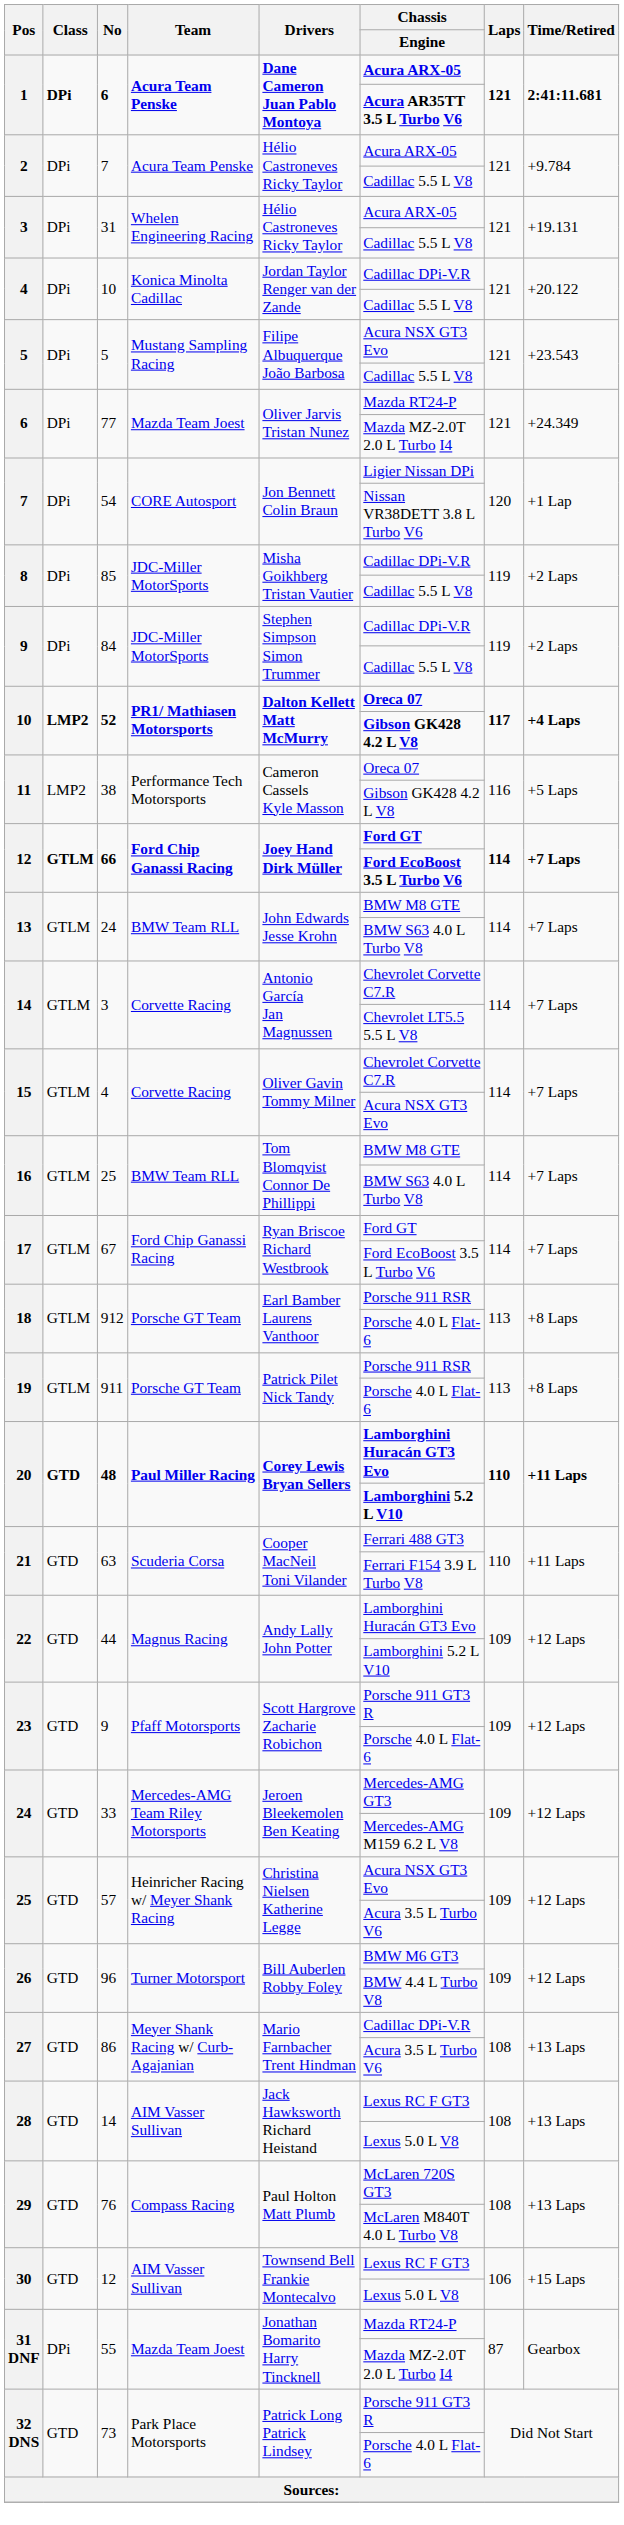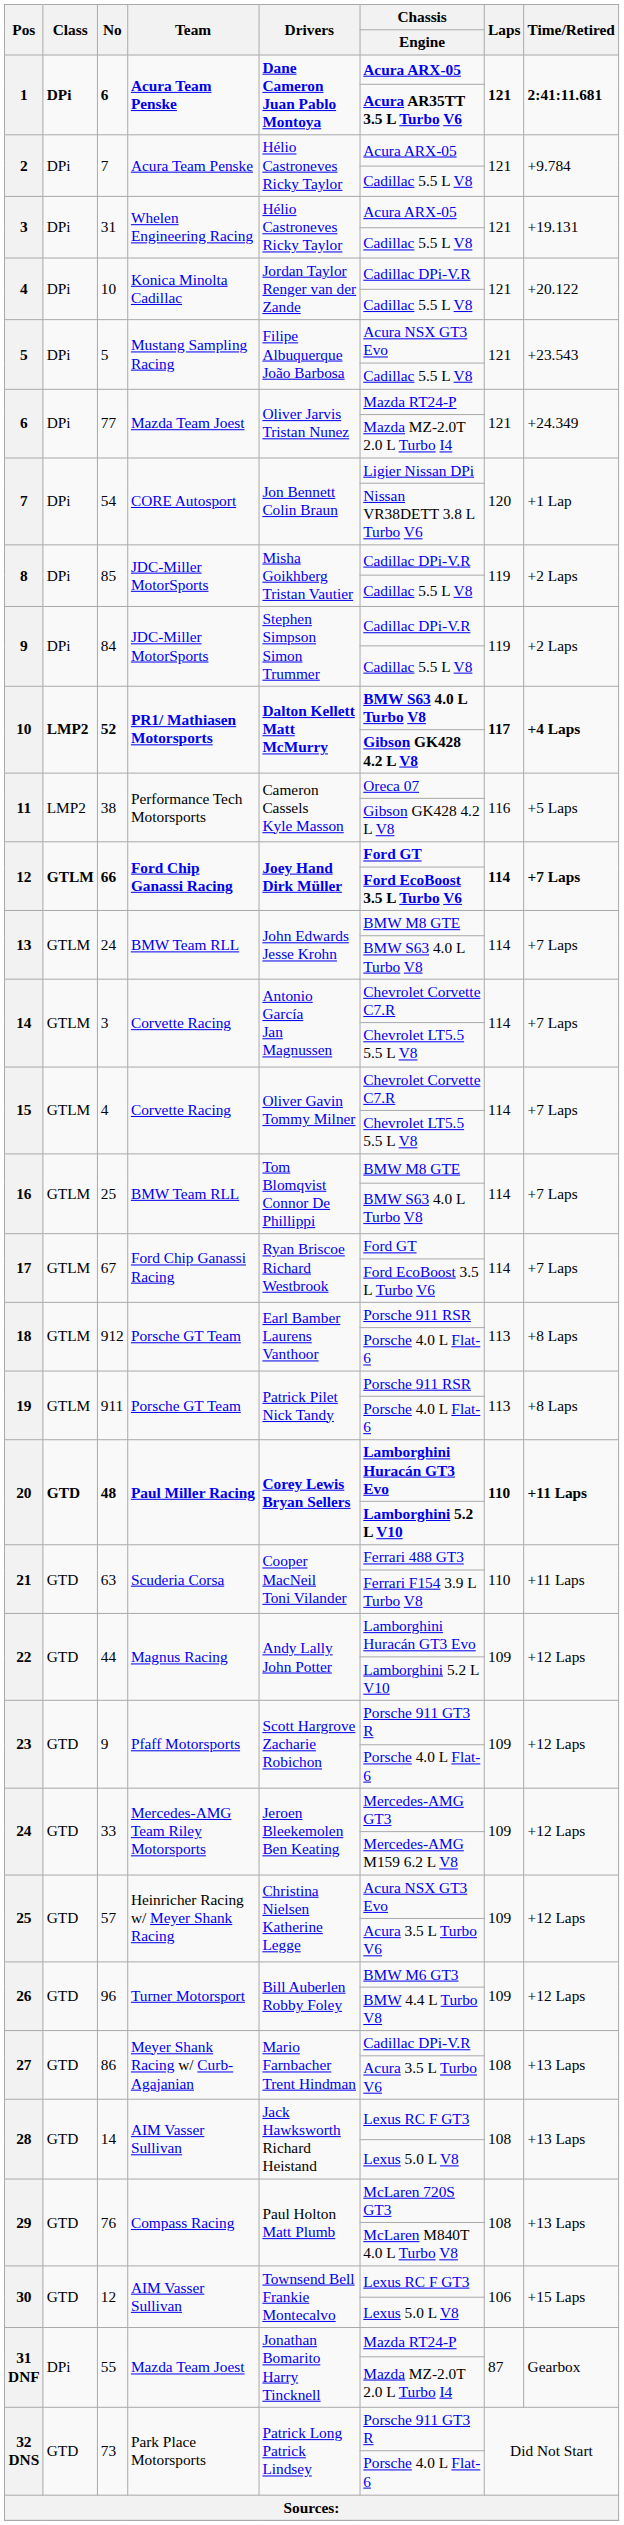row 21 | Chassis / Engine: Oreca 07 -> BMW S63 4.0 L Turbo V8
row 32 | Chassis / Engine: Acura NSX GT3 Evo -> Chevrolet LT5.5 5.5 L V8
